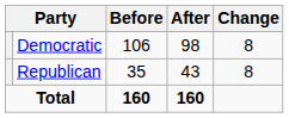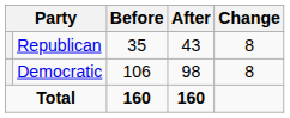rows swapped: Democratic <-> Republican
